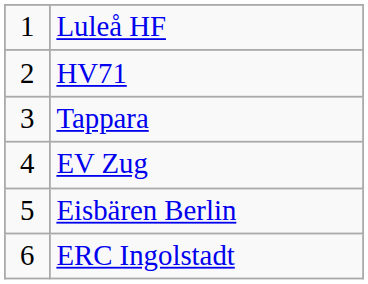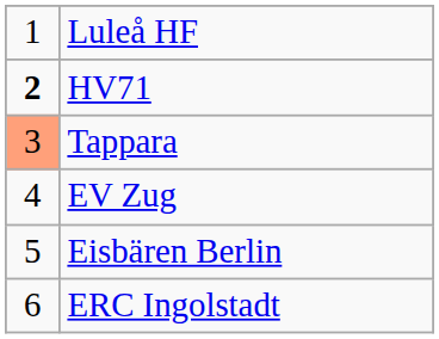HV71 | column 1: normal -> bold
Tappara | column 1: no background -> lightsalmon background
